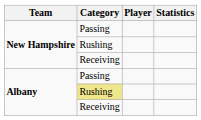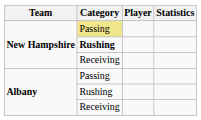New Hampshire / Passing | Category: no background -> khaki background
New Hampshire / Rushing | Category: normal -> bold
Albany / Rushing | Category: khaki background -> no background
